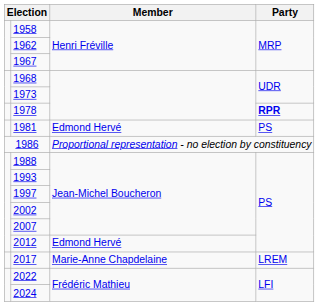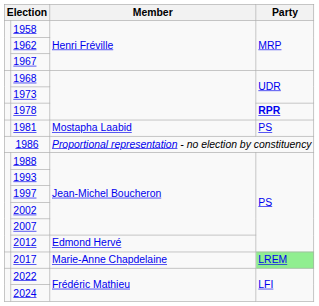1981 | Member: Edmond Hervé -> Mostapha Laabid
2017 | Party: no background -> lightgreen background
